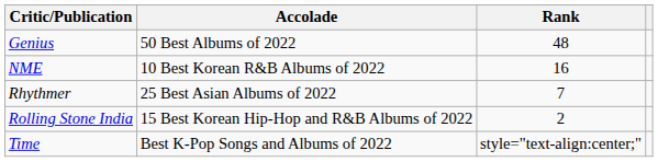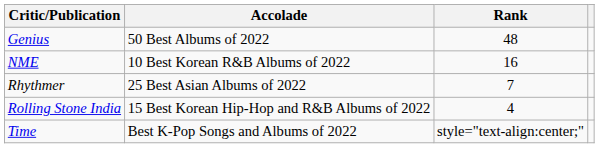Rolling Stone India | Rank: 2 -> 4
